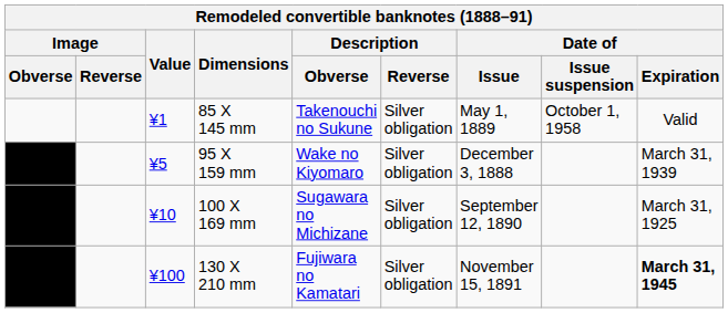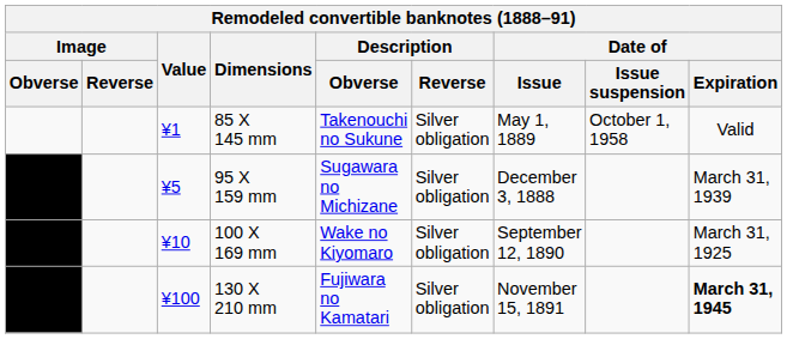95 X 159 mm | Description / Obverse: Wake no Kiyomaro -> Sugawara no Michizane
100 X 169 mm | Description / Obverse: Sugawara no Michizane -> Wake no Kiyomaro
